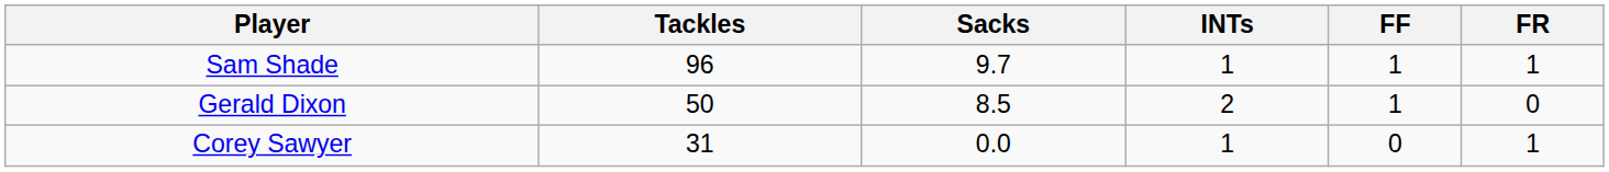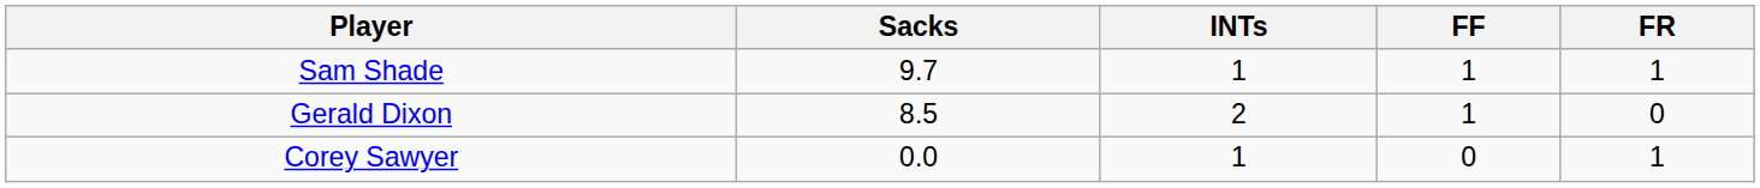- column: Tackles | 96 | 50 | 31
